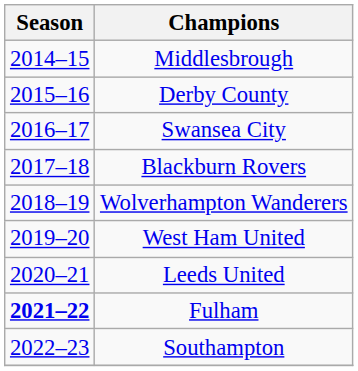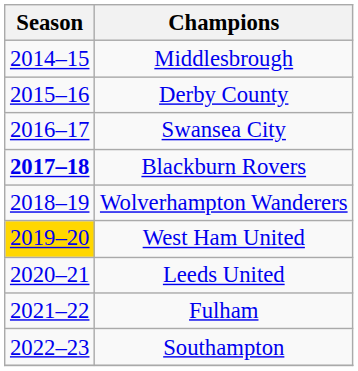Blackburn Rovers | Season: normal -> bold
West Ham United | Season: no background -> gold background
Fulham | Season: bold -> normal
